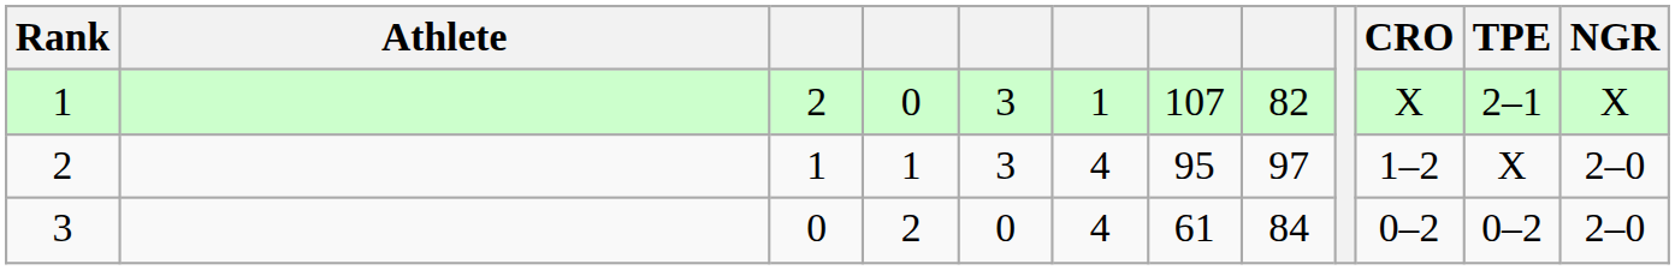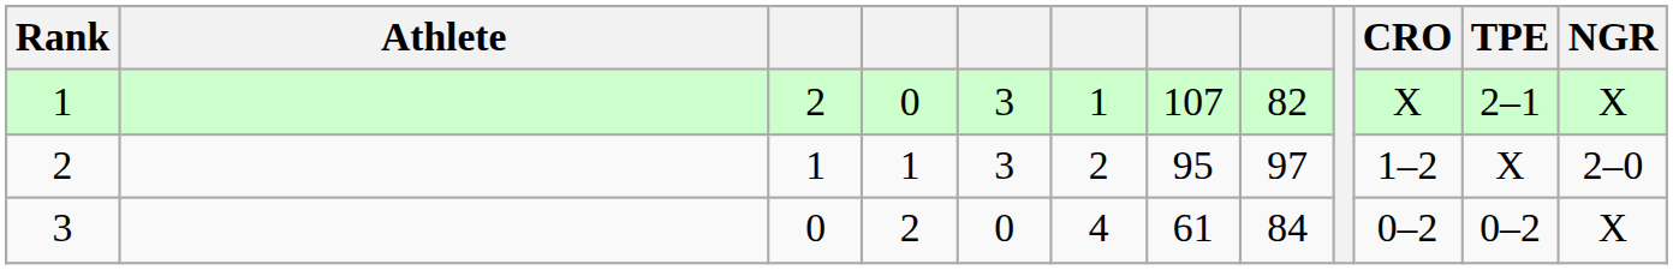row 3 | column 6: 4 -> 2
row 4 | NGR: 2–0 -> X
